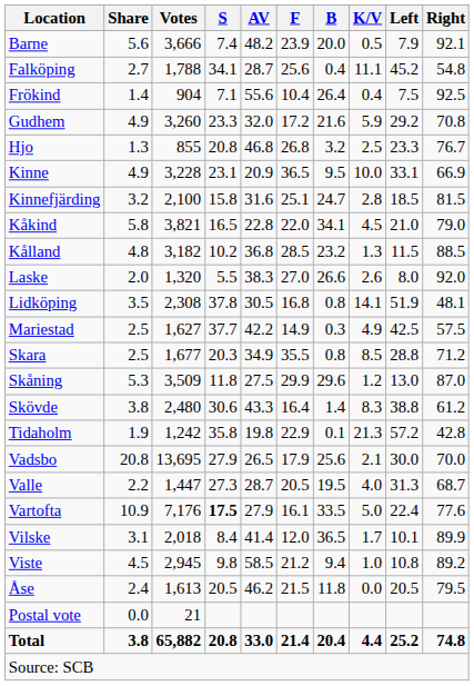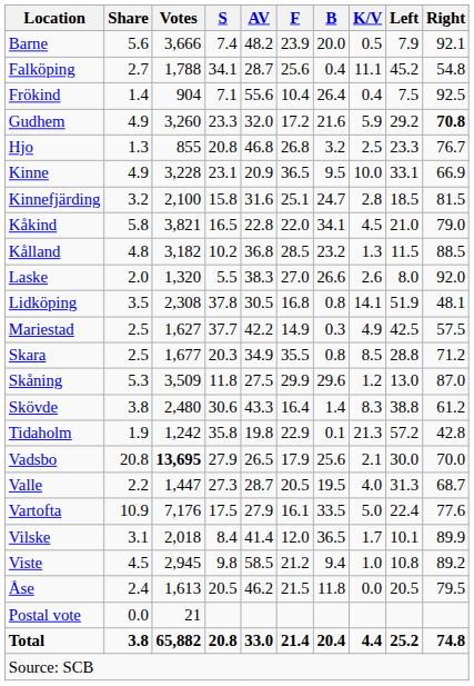Gudhem | Right: normal -> bold
Vadsbo | Votes: normal -> bold
Vartofta | S: bold -> normal
